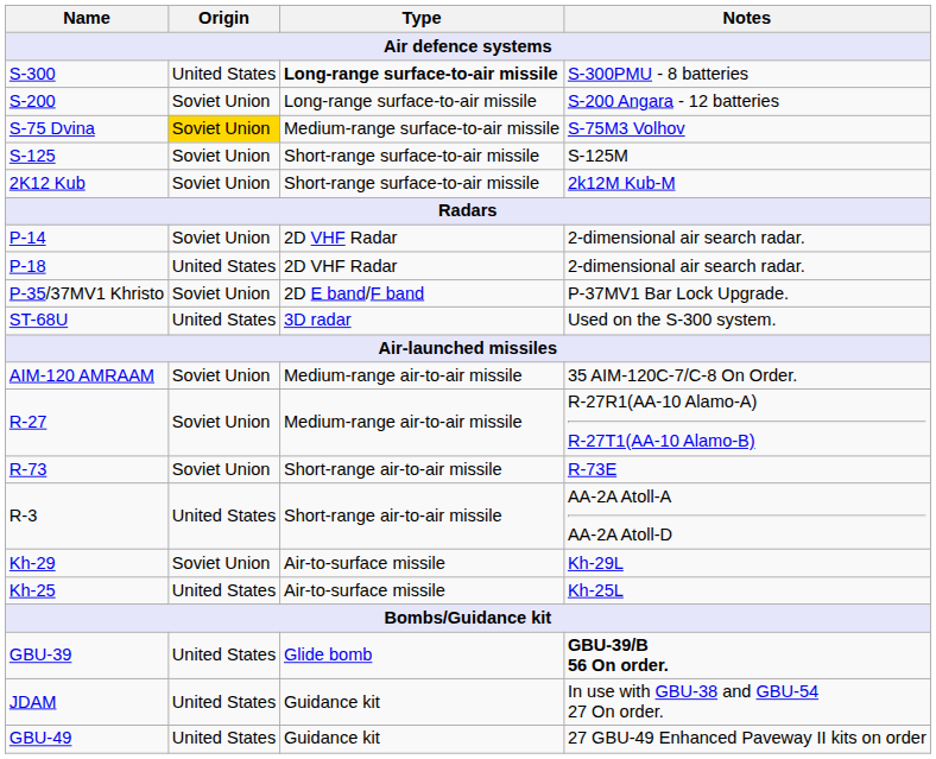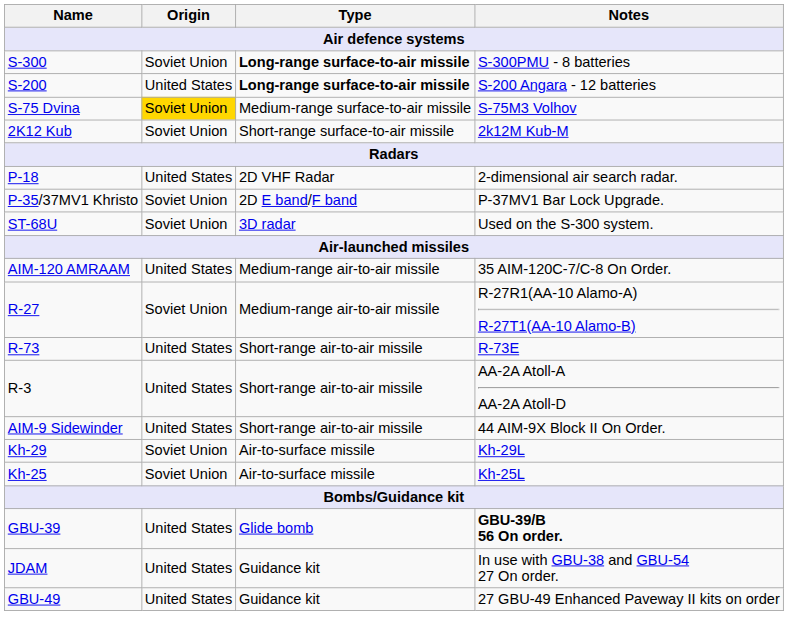S-300 | Origin: United States -> Soviet Union
S-200 | Origin: Soviet Union -> United States
S-200 | Type: normal -> bold
- row: S-125 | Soviet Union | Short-range surface-to-air missile | S-125M
- row: P-14 | Soviet Union | 2D VHF Radar | 2-dimensional air search radar.
ST-68U | Origin: United States -> Soviet Union
AIM-120 AMRAAM | Origin: Soviet Union -> United States
R-73 | Origin: Soviet Union -> United States
+ row: AIM-9 Sidewinder | United States | Short-range air-to-air missile | 44 AIM-9X Block II On Order.
Kh-25 | Origin: United States -> Soviet Union
